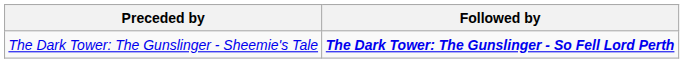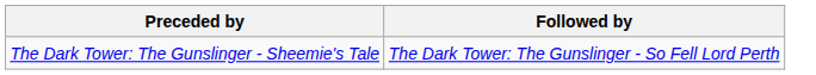The Dark Tower: The Gunslinger - Sheemie's Tale | Followed by: bold -> normal
